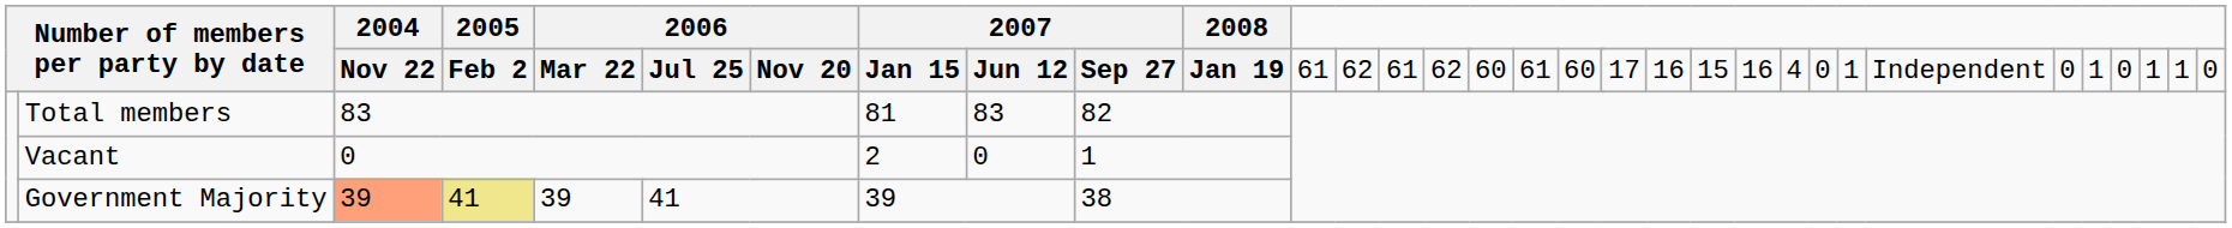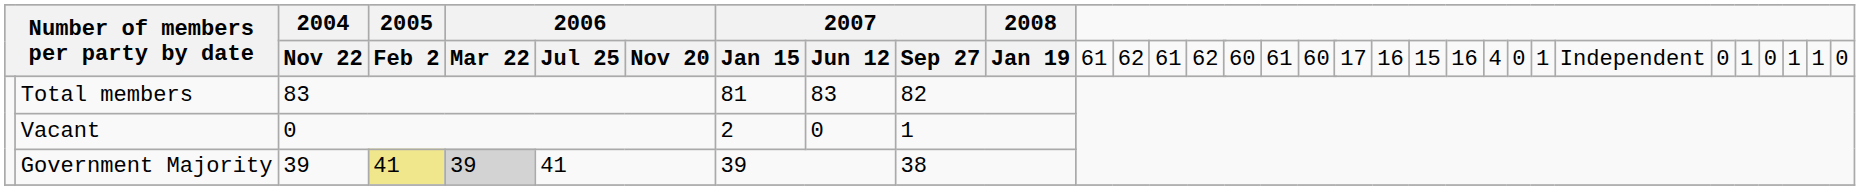Government Majority | 2004: lightsalmon background -> no background
Government Majority | column 5: no background -> lightgrey background
